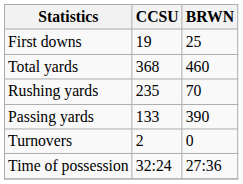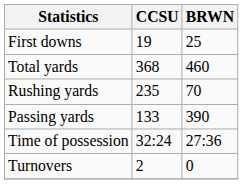rows swapped: Turnovers <-> Time of possession
